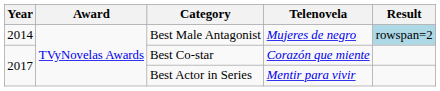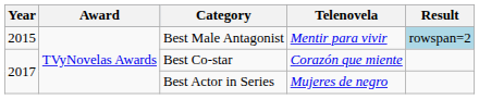Best Male Antagonist | Year: 2014 -> 2015
Best Male Antagonist | Telenovela: Mujeres de negro -> Mentir para vivir
Best Actor in Series | Telenovela: Mentir para vivir -> Mujeres de negro
